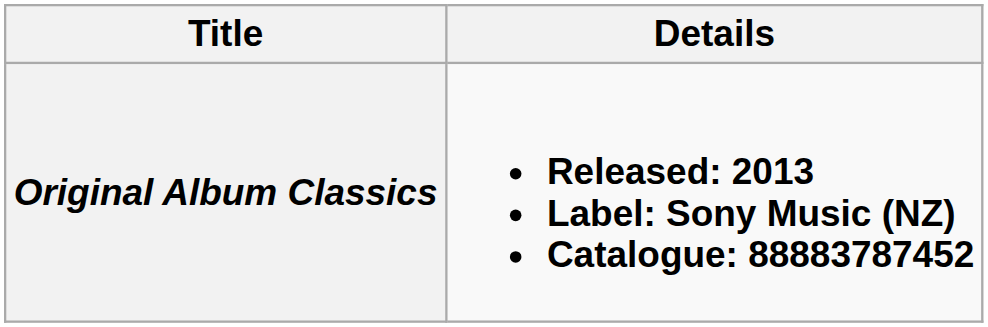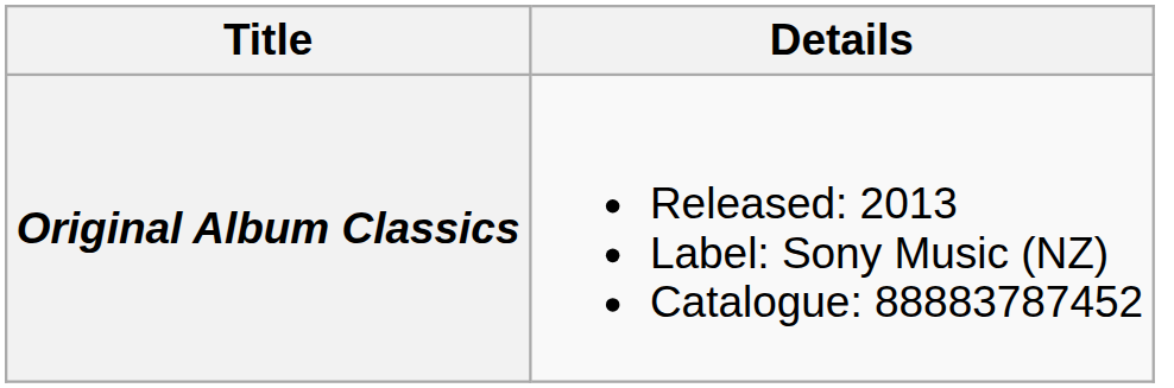Original Album Classics | Details: bold -> normal
